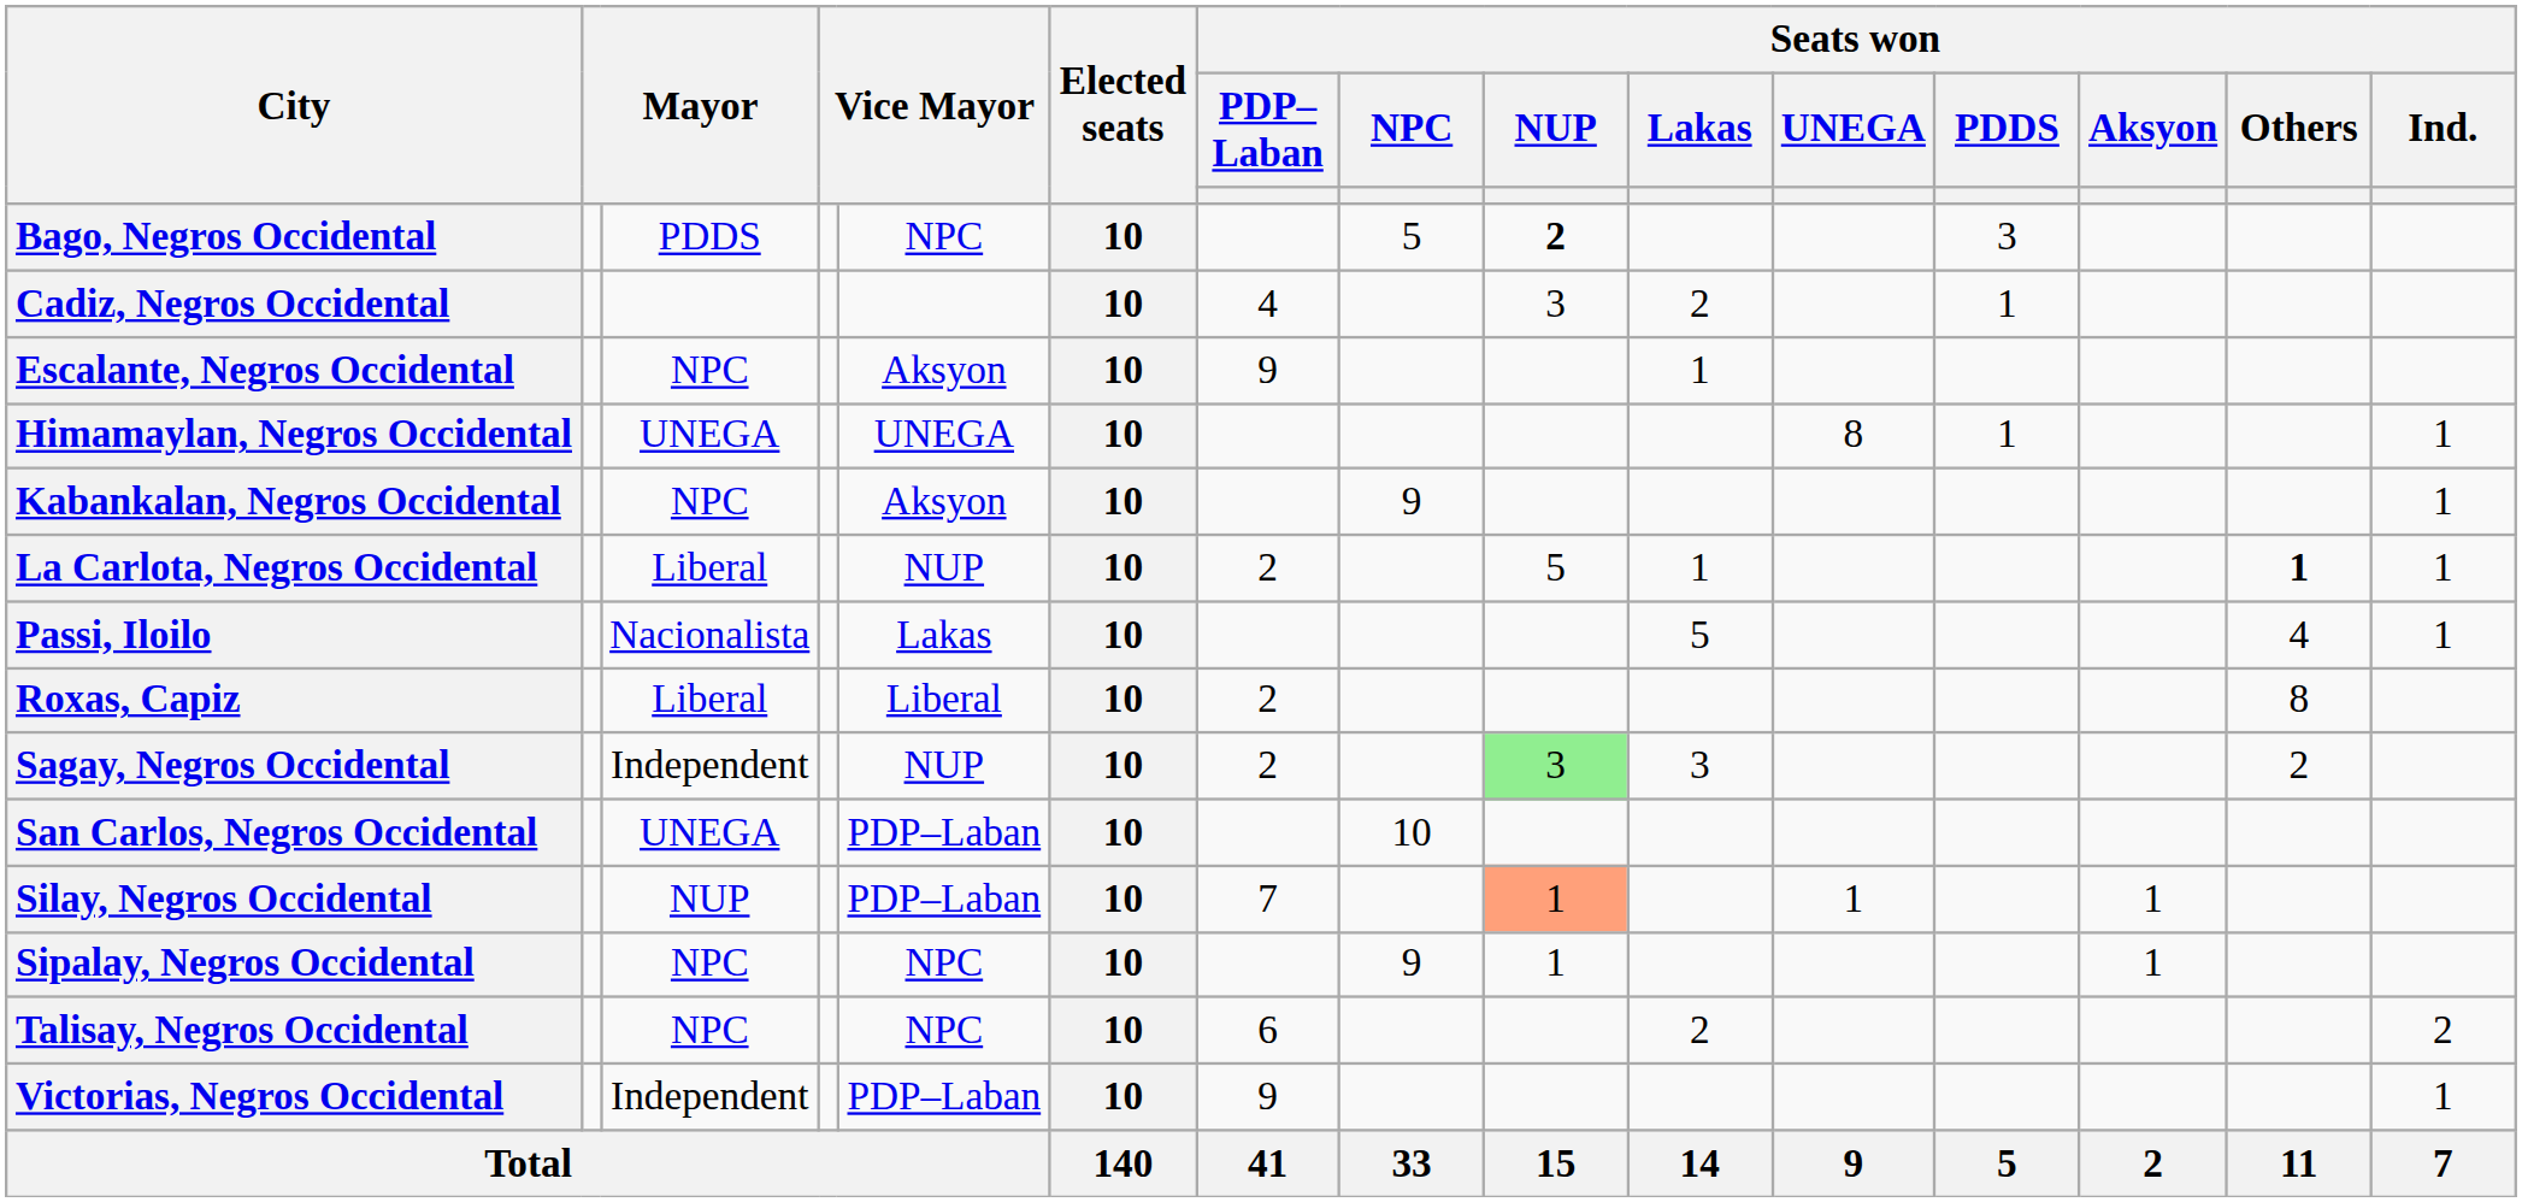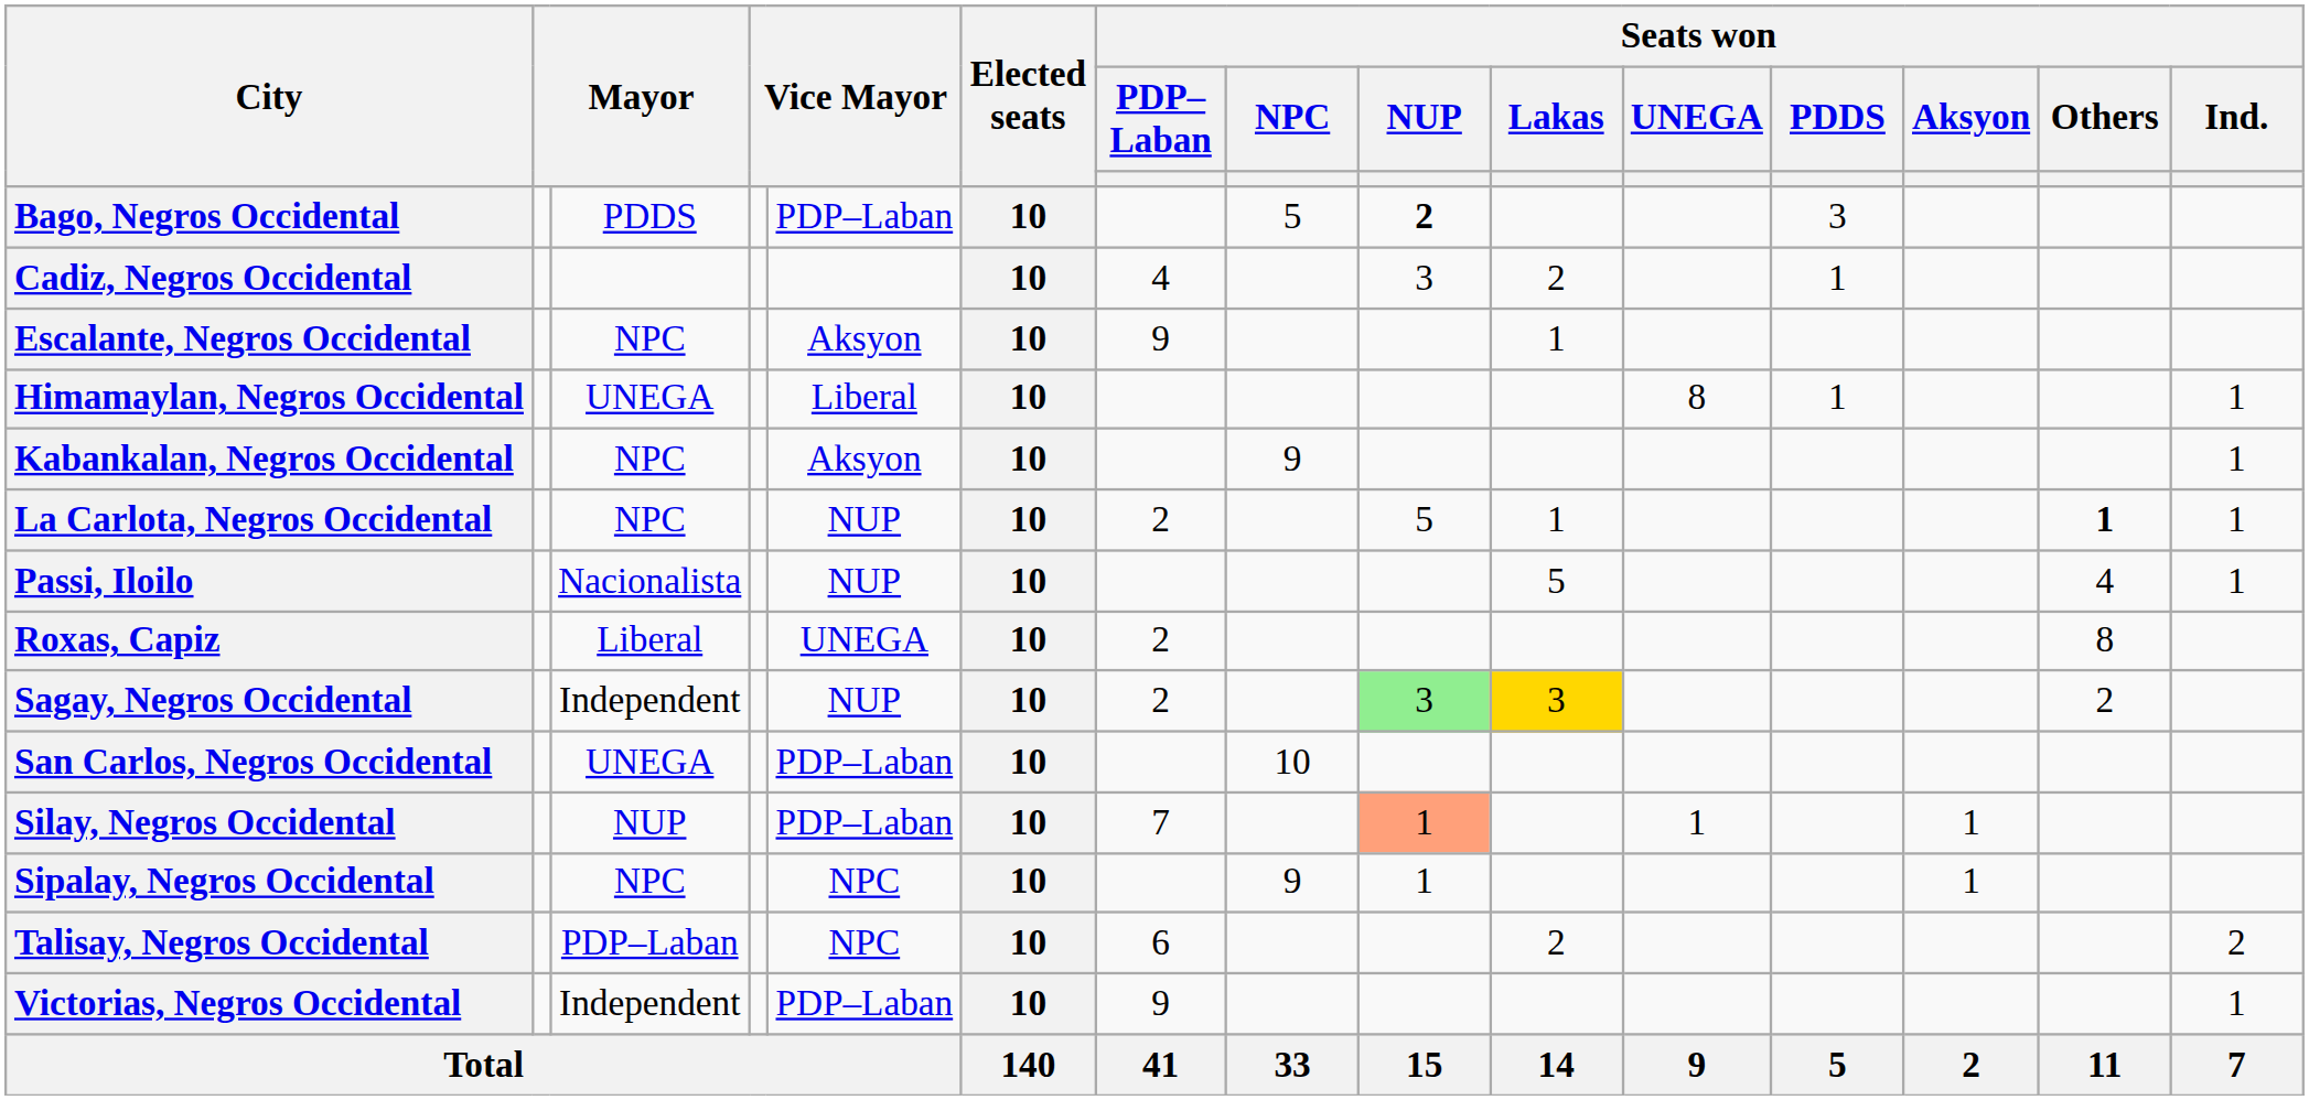Bago, Negros Occidental | column 5: NPC -> PDP–Laban
Himamaylan, Negros Occidental | column 5: UNEGA -> Liberal
La Carlota, Negros Occidental | column 3: Liberal -> NPC
Passi, Iloilo | column 5: Lakas -> NUP
Roxas, Capiz | column 5: Liberal -> UNEGA
Sagay, Negros Occidental | Seats won / Lakas: no background -> gold background
Talisay, Negros Occidental | column 3: NPC -> PDP–Laban
